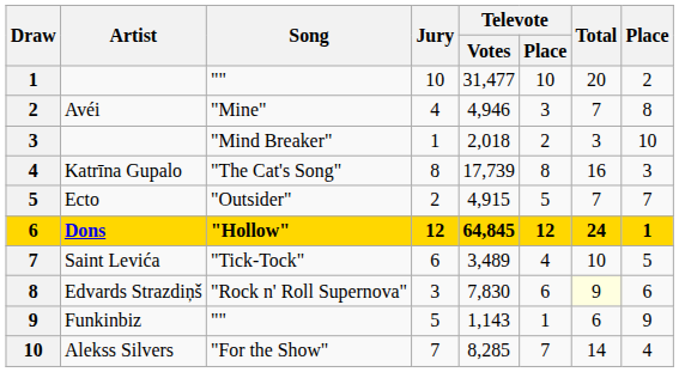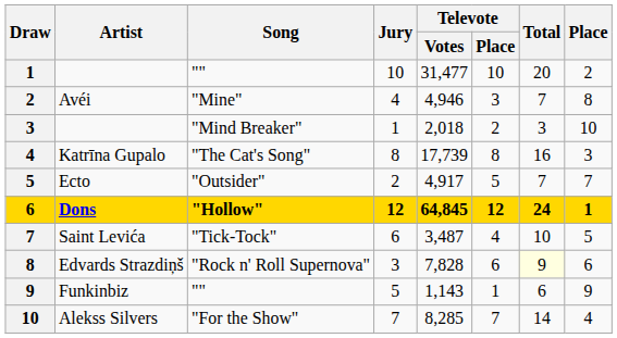Ecto | Televote / Votes: 4,915 -> 4,917
Saint Levića | Televote / Votes: 3,489 -> 3,487
Edvards Strazdiņš | Televote / Votes: 7,830 -> 7,828
